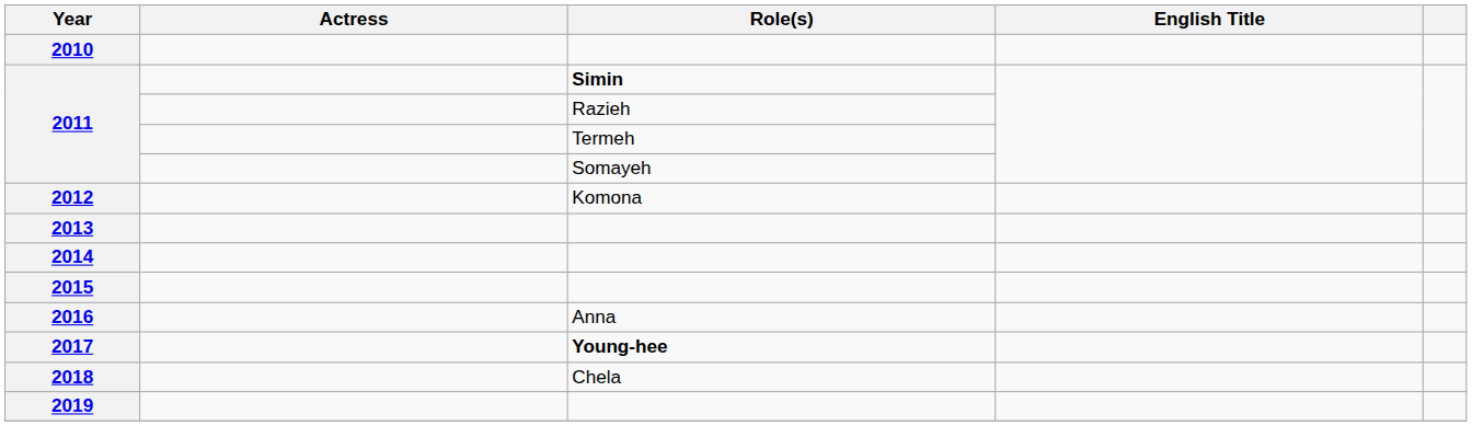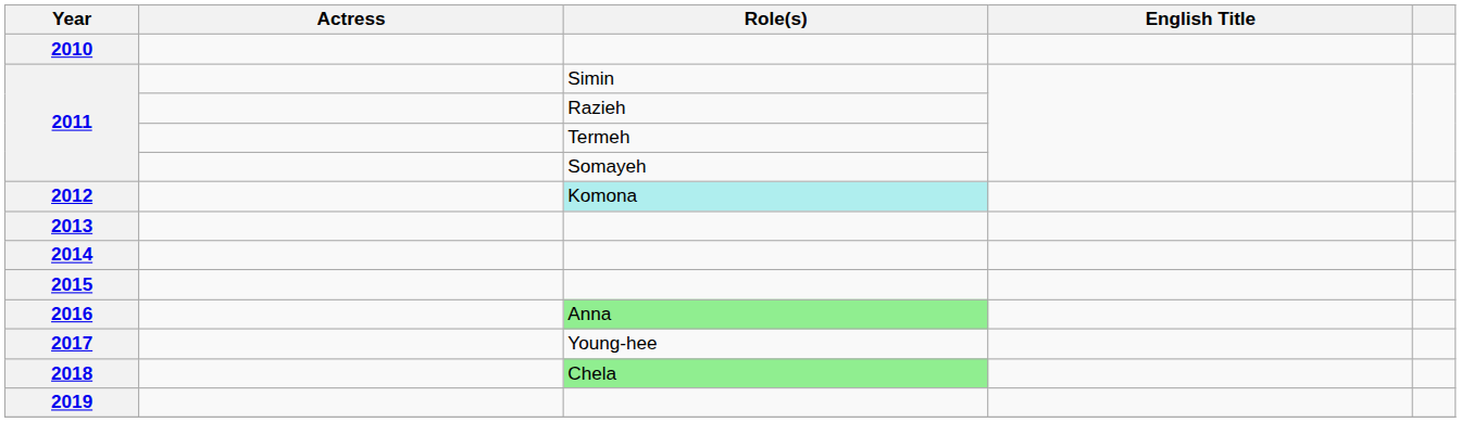2011 / Simin | Role(s): bold -> normal
2012 | Role(s): no background -> paleturquoise background
2016 | Role(s): no background -> lightgreen background
2017 | Role(s): bold -> normal
2018 | Role(s): no background -> lightgreen background
